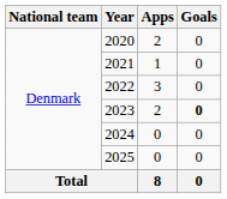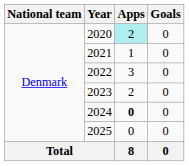2020 | Apps: no background -> paleturquoise background
2023 | Goals: bold -> normal
2024 | Apps: normal -> bold
